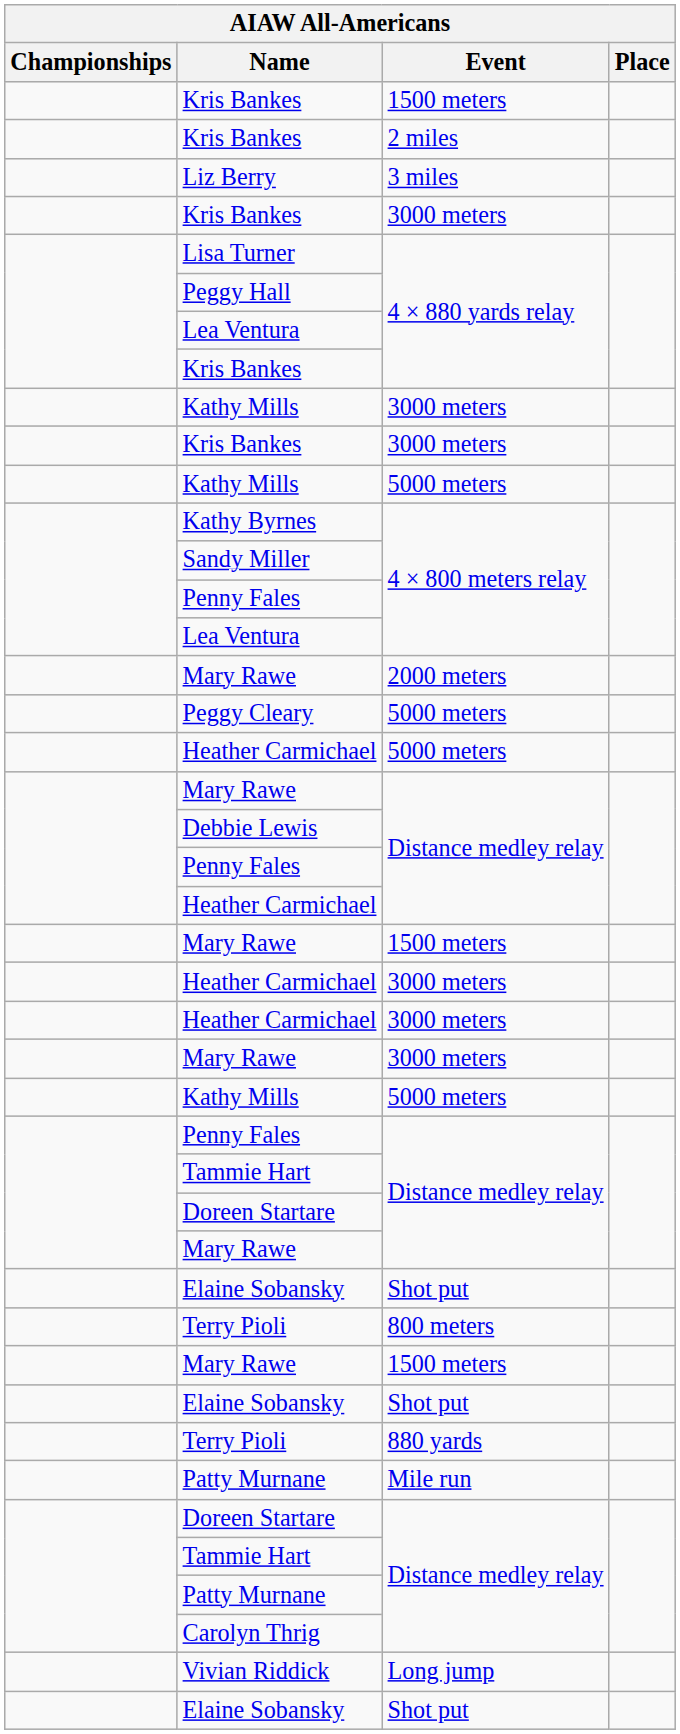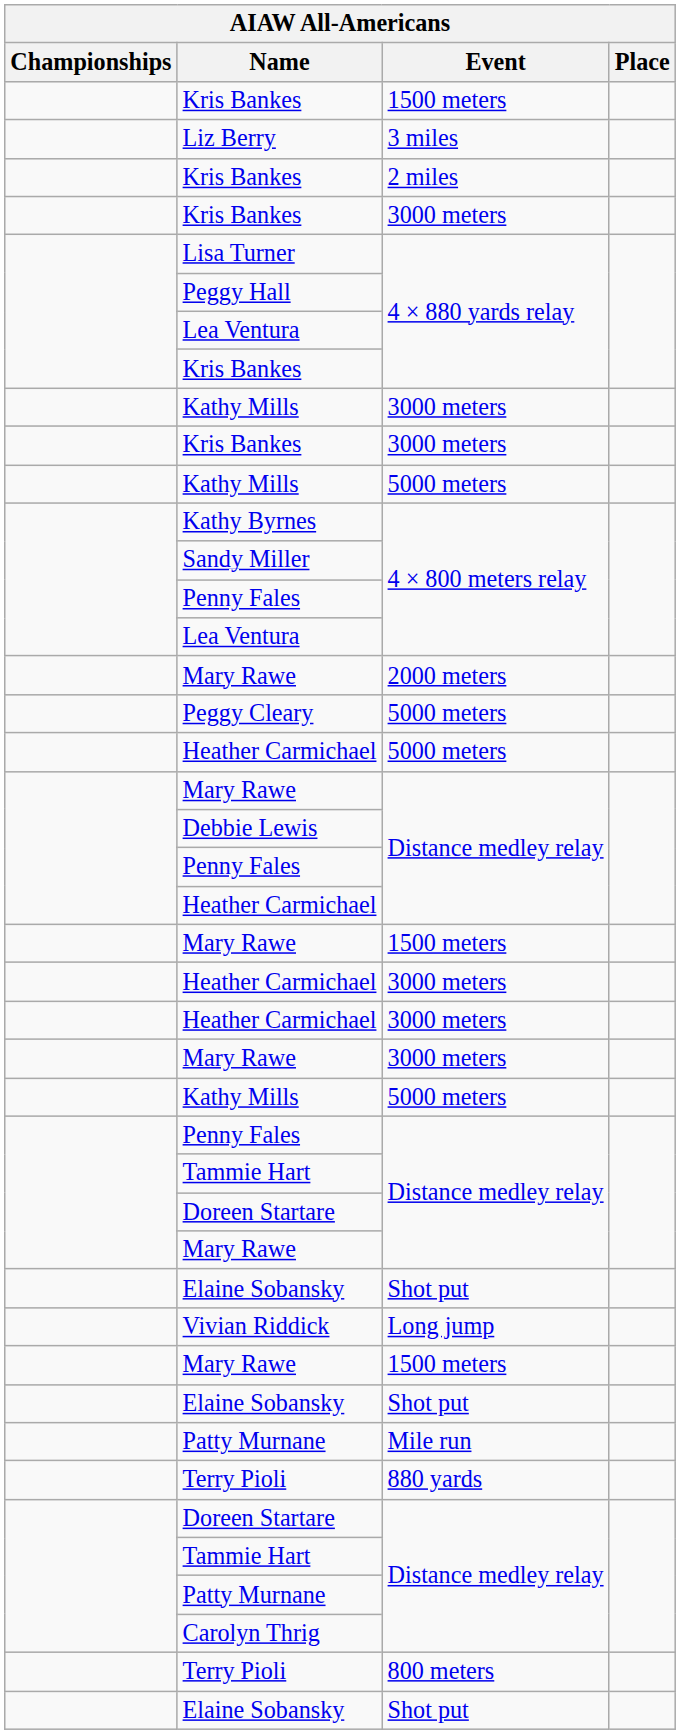rows swapped: Kris Bankes / 2 miles <-> Liz Berry
rows swapped: Terry Pioli / 800 meters <-> Vivian Riddick
rows swapped: Terry Pioli / 880 yards <-> Patty Murnane / Mile run
